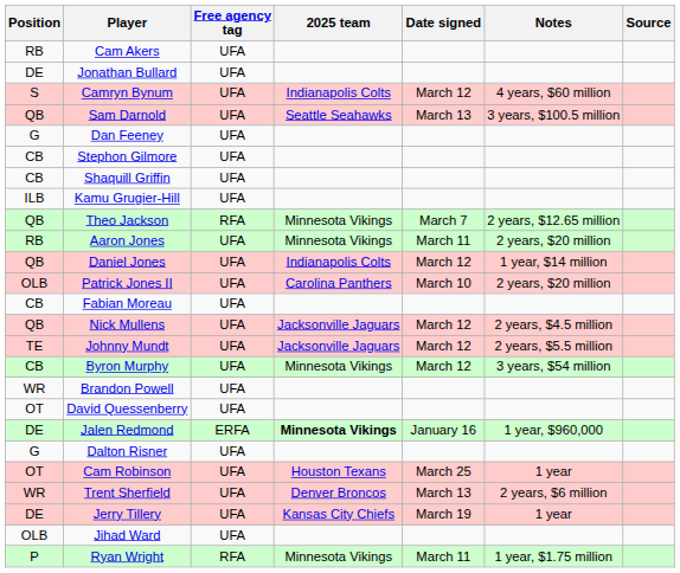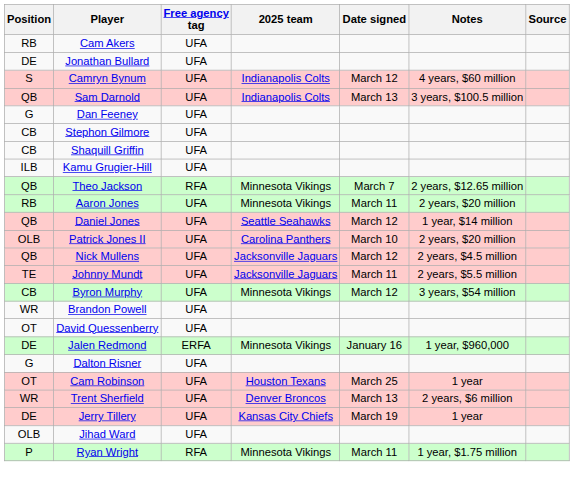Sam Darnold | 2025 team: Seattle Seahawks -> Indianapolis Colts
Daniel Jones | 2025 team: Indianapolis Colts -> Seattle Seahawks
- row: CB | Fabian Moreau | UFA
Johnny Mundt | Date signed: March 12 -> March 11
Jalen Redmond | 2025 team: bold -> normal
